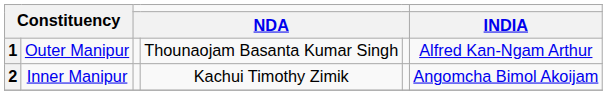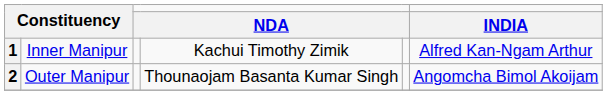1 | column 2: Outer Manipur -> Inner Manipur
1 | column 4: Thounaojam Basanta Kumar Singh -> Kachui Timothy Zimik
2 | column 2: Inner Manipur -> Outer Manipur
2 | column 4: Kachui Timothy Zimik -> Thounaojam Basanta Kumar Singh
